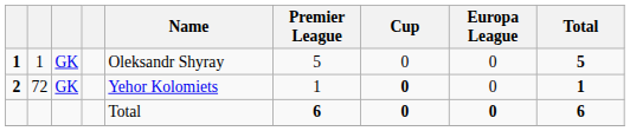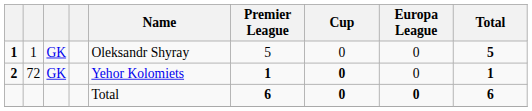2 | Premier League: normal -> bold
